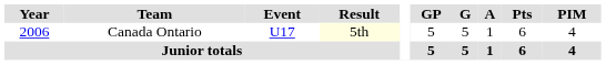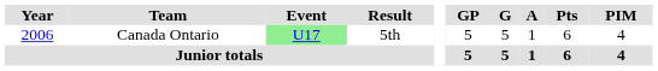Canada Ontario | Event: no background -> lightgreen background
Canada Ontario | Result: lightyellow background -> no background
